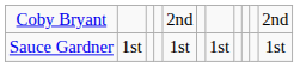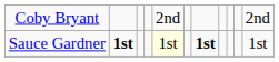Sauce Gardner | column 2: normal -> bold
Sauce Gardner | column 5: no background -> lightyellow background
Sauce Gardner | column 7: normal -> bold
